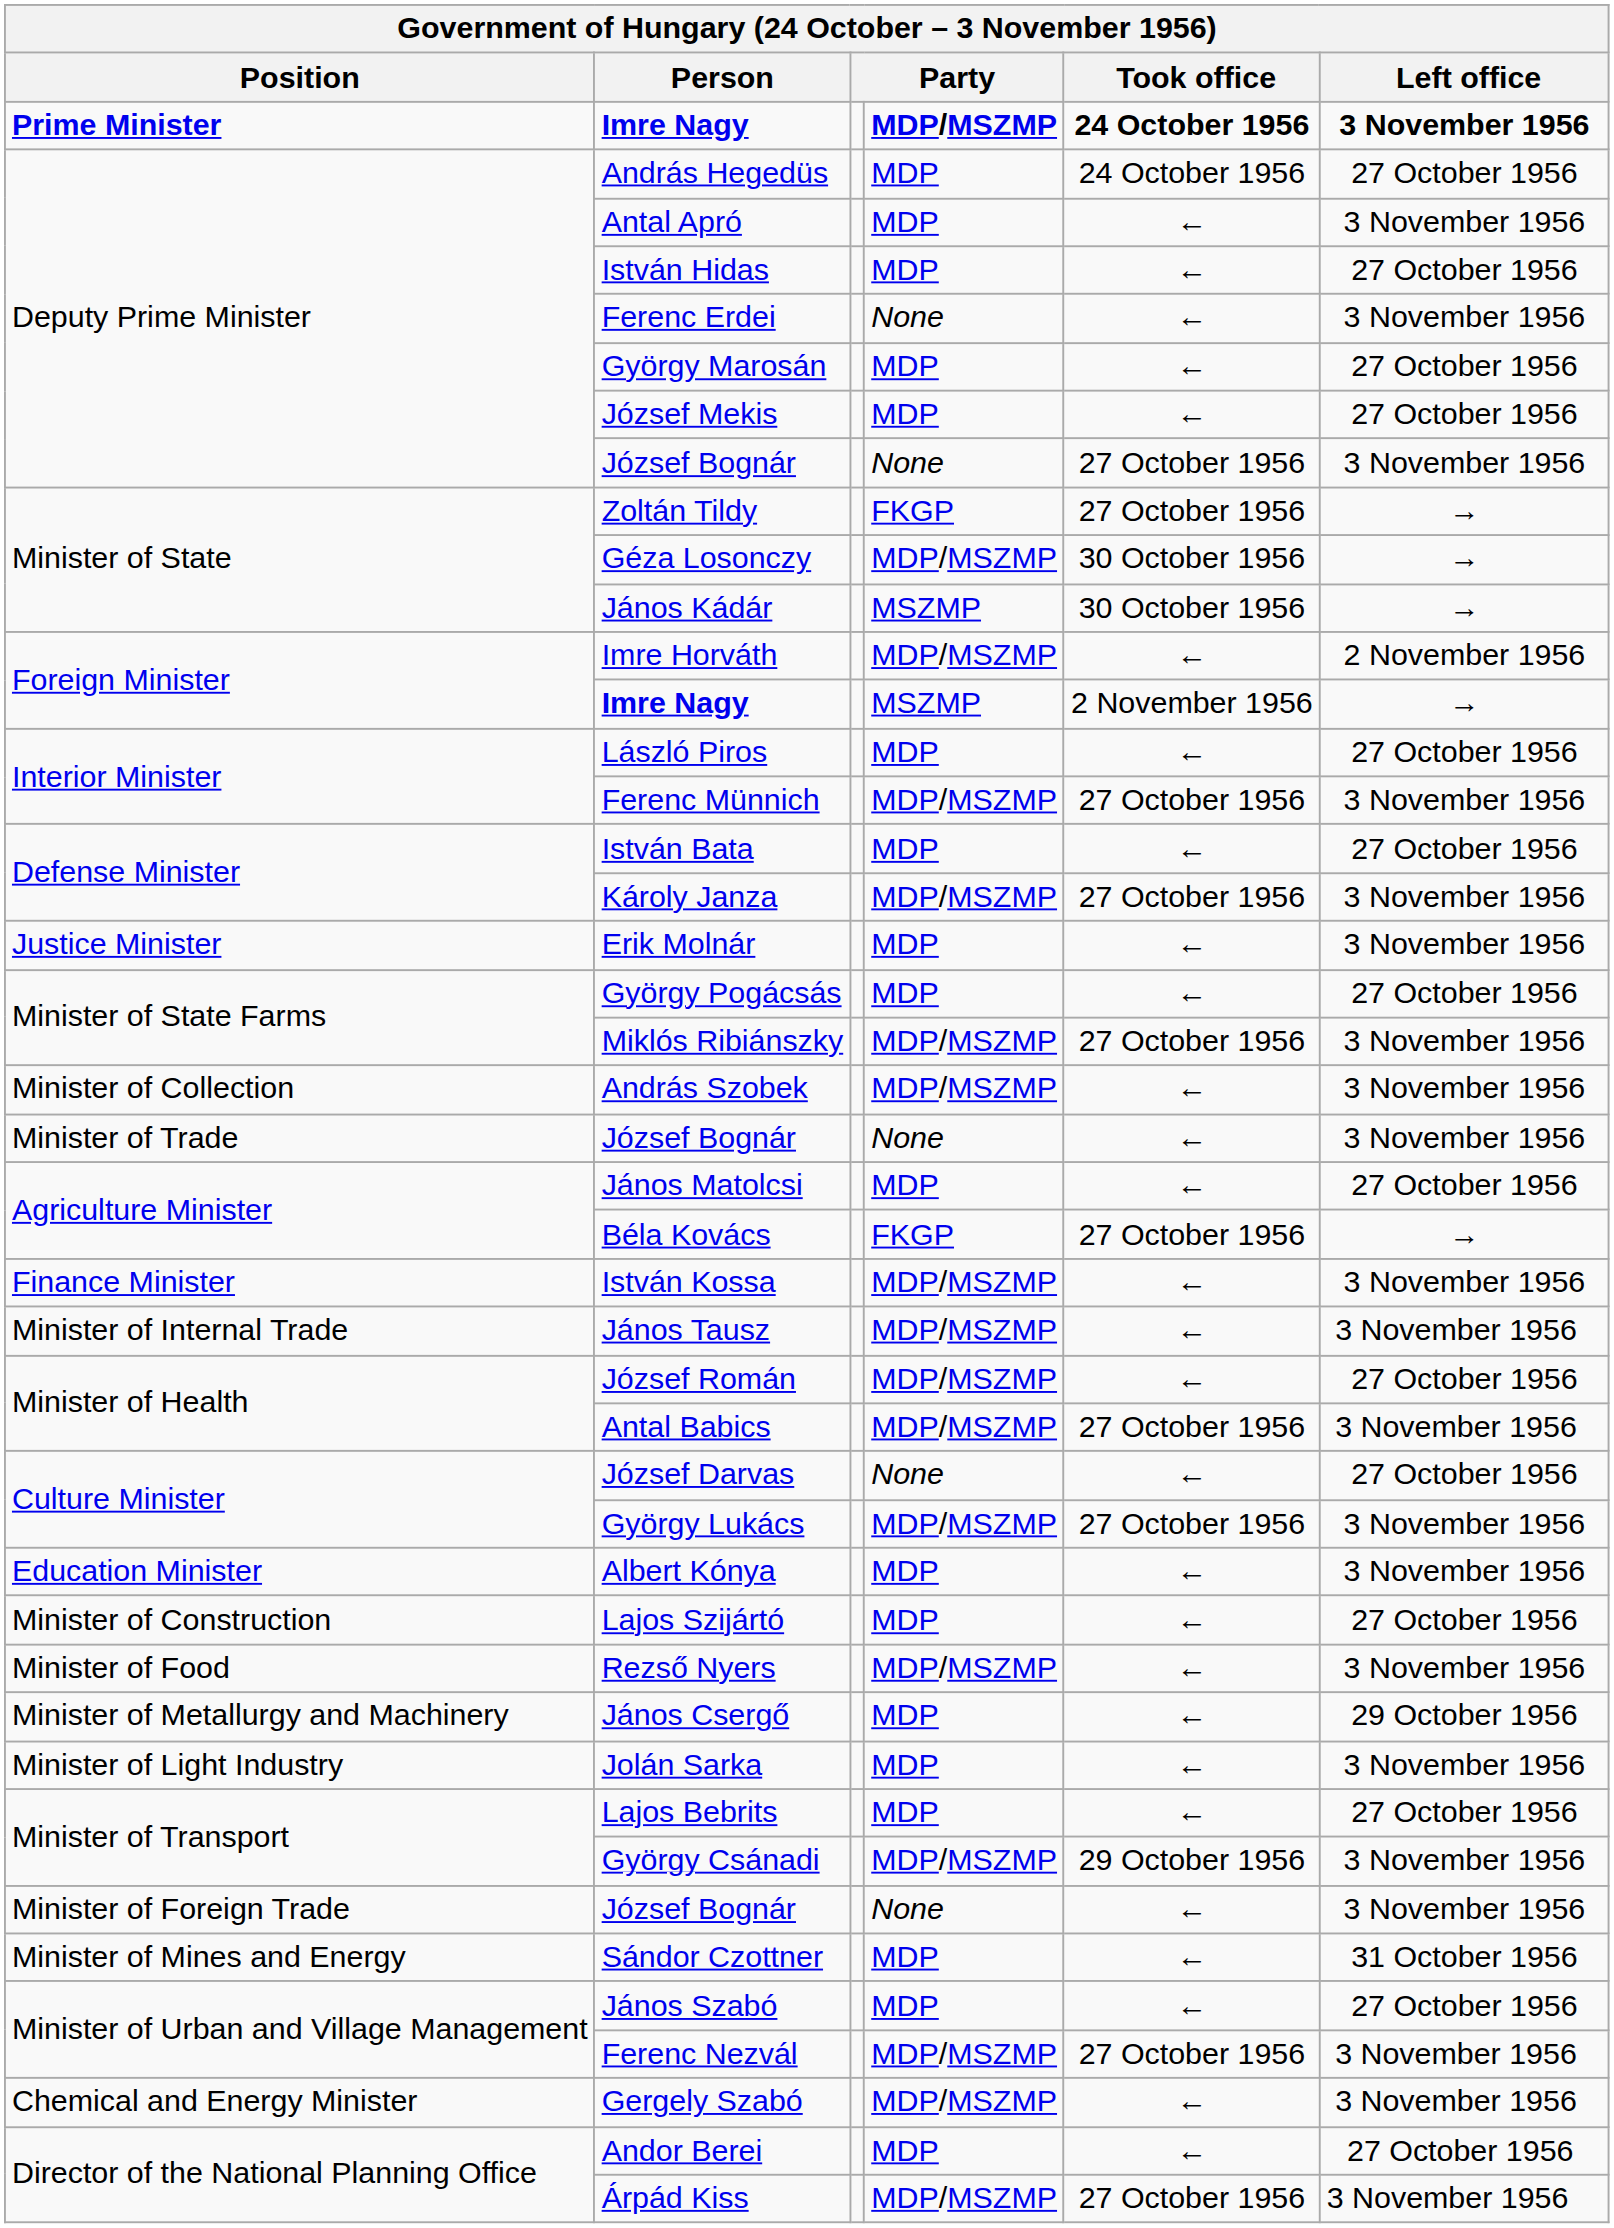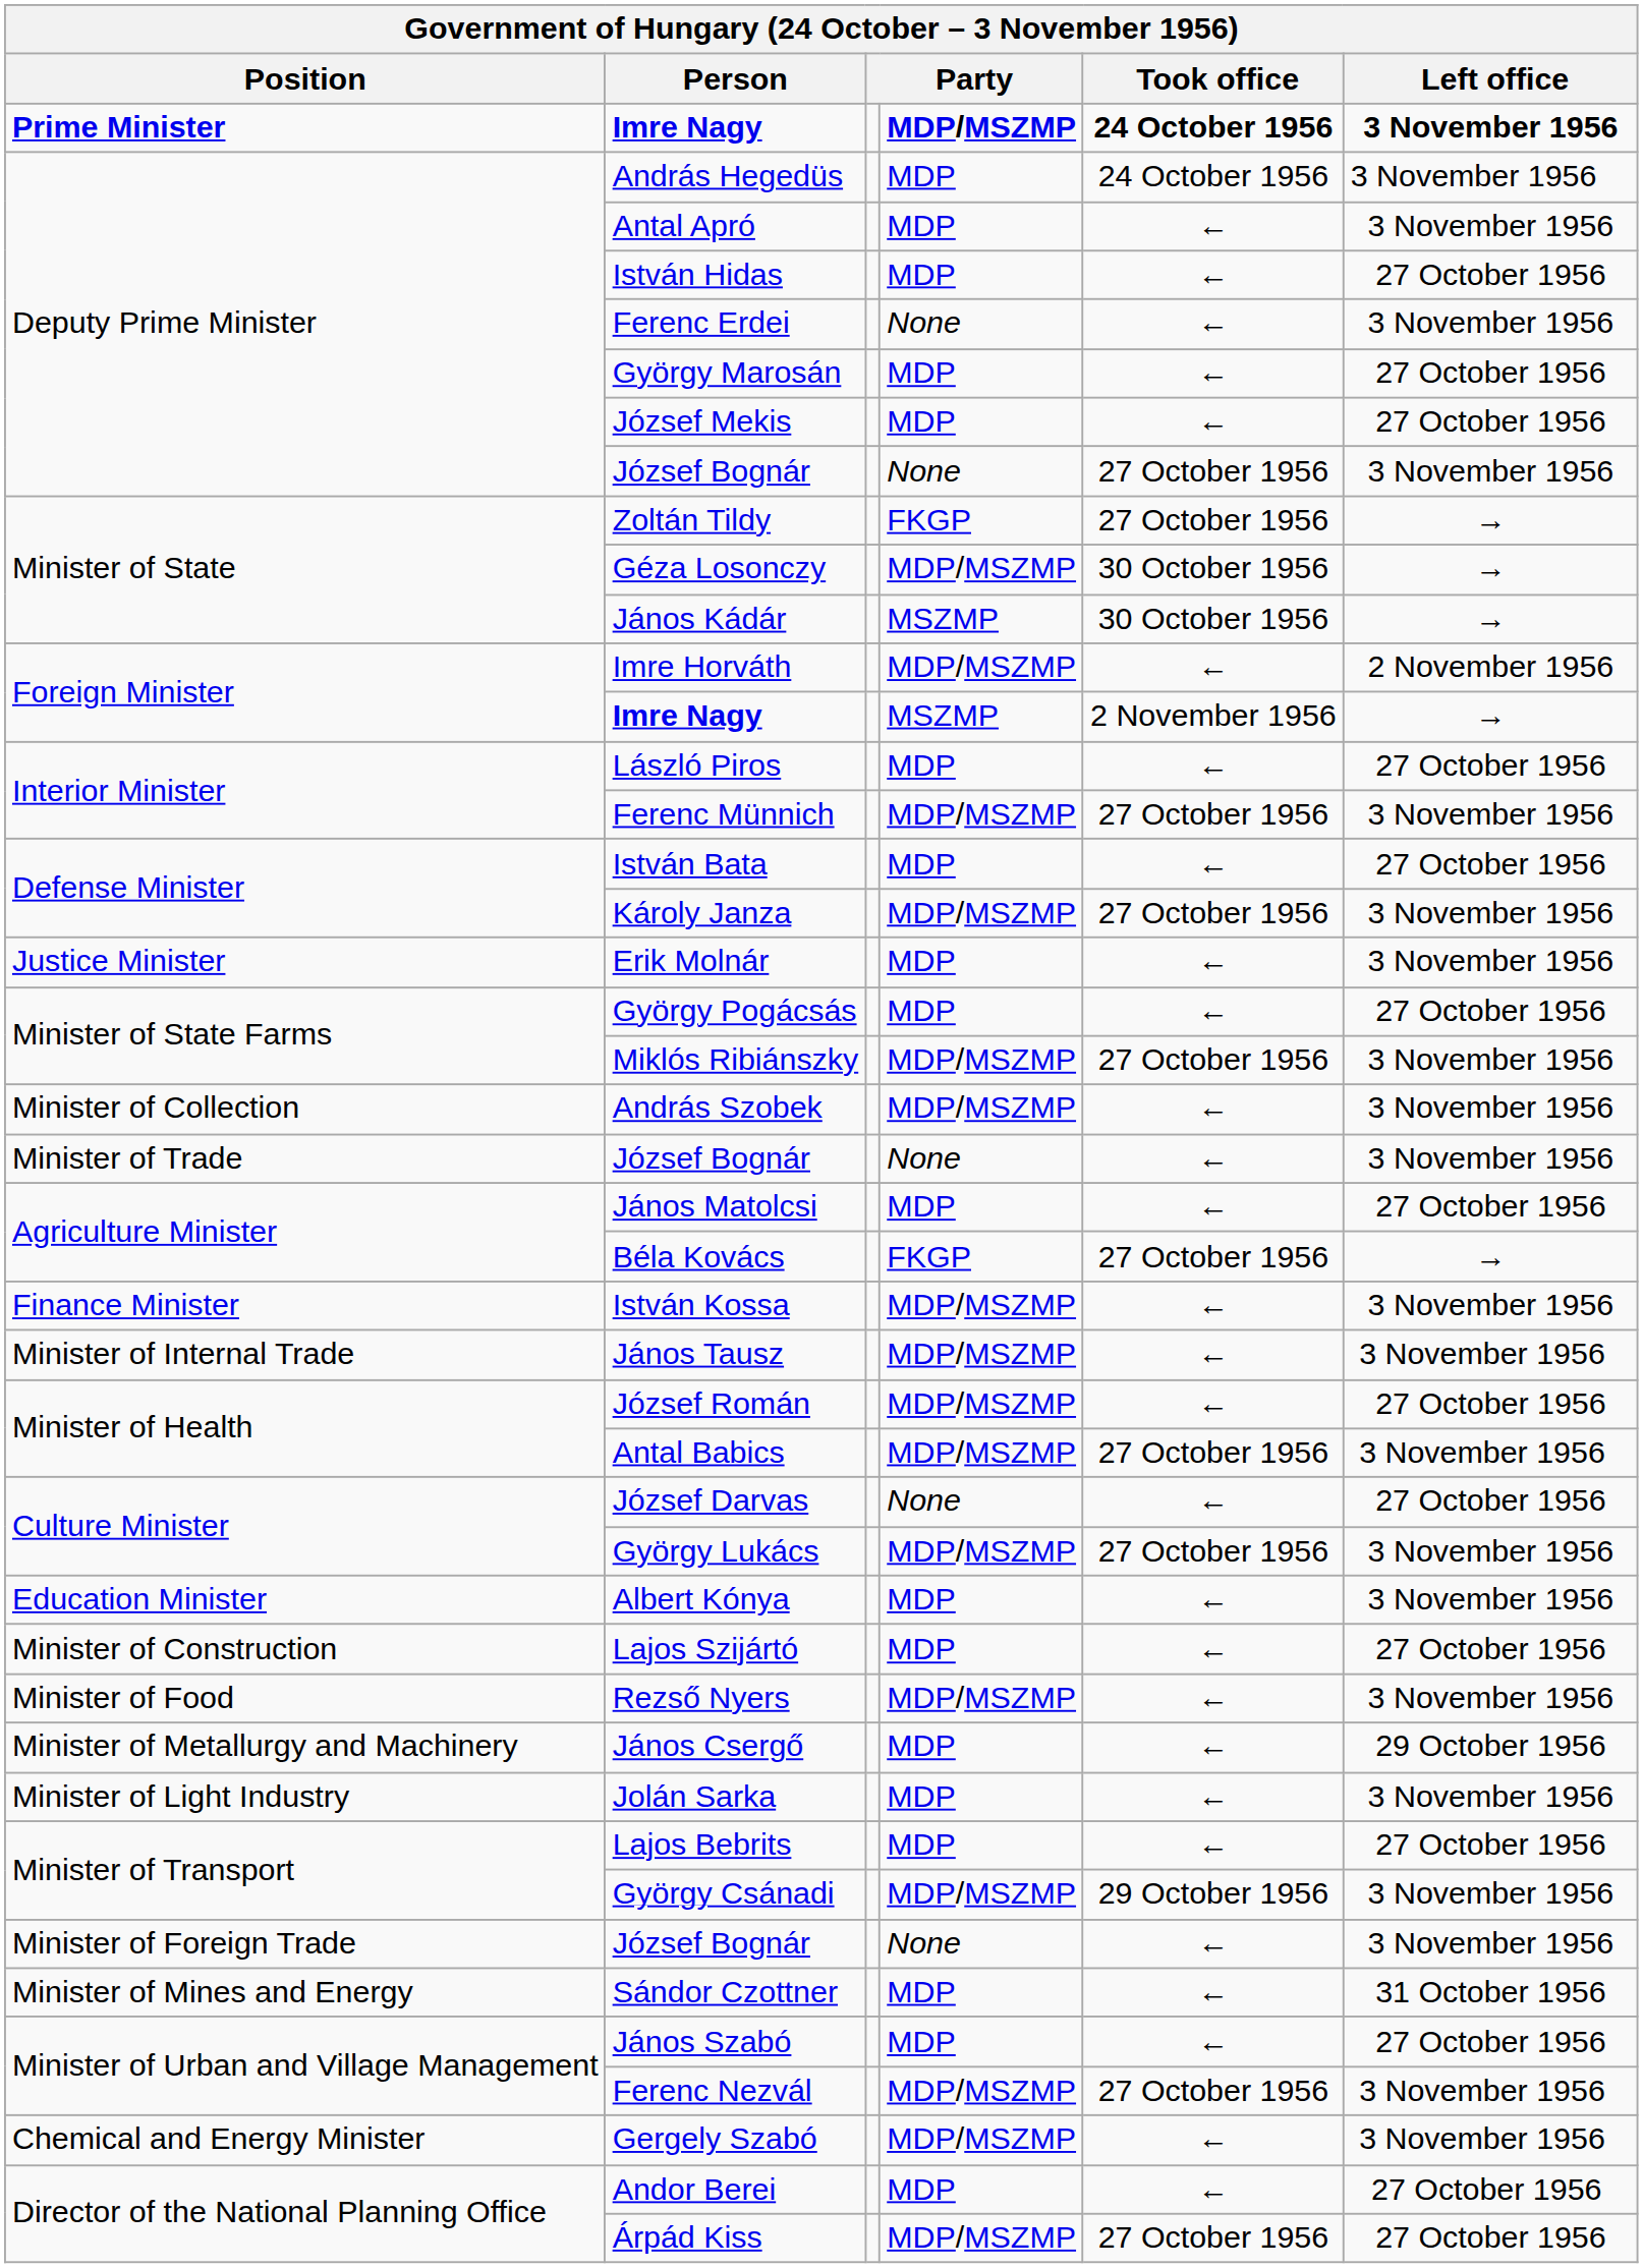András Hegedüs | Left office: 27 October 1956 -> 3 November 1956
Árpád Kiss | Left office: 3 November 1956 -> 27 October 1956
